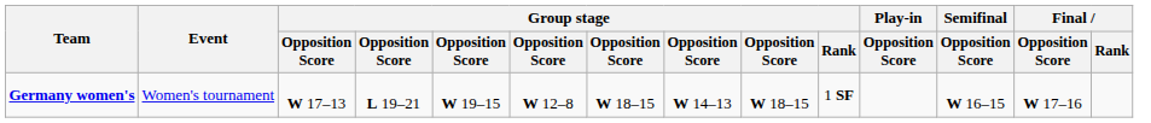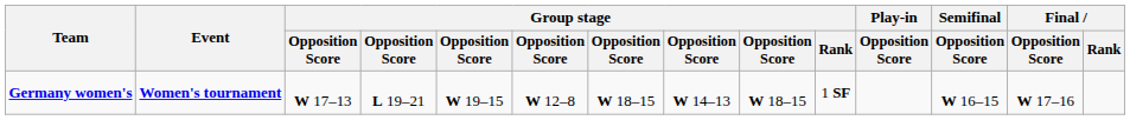Germany women's | Event: normal -> bold
